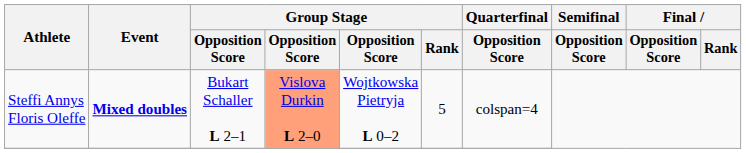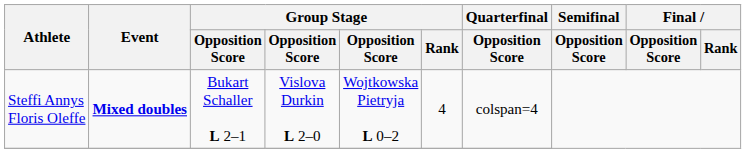Steffi Annys Floris Oleffe | column 4: lightsalmon background -> no background
Steffi Annys Floris Oleffe | Group Stage / Rank: 5 -> 4
